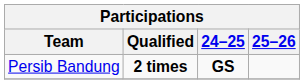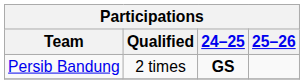Persib Bandung | Qualified: bold -> normal
